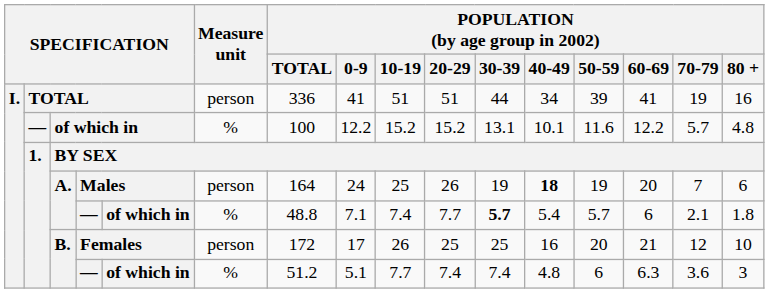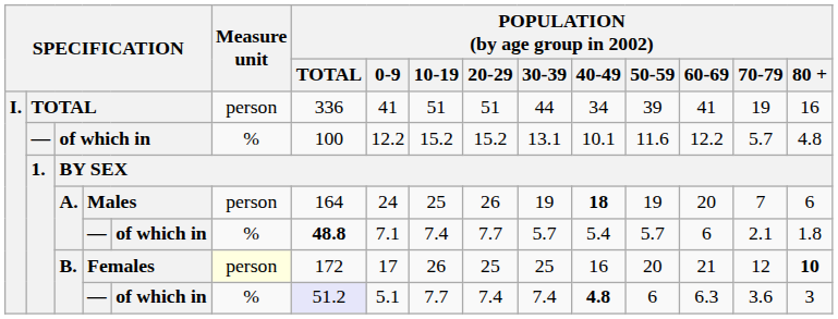A. / — | POPULATION (by age group in 2002) / TOTAL: normal -> bold
A. / — | POPULATION (by age group in 2002) / 30-39: bold -> normal
Females | Measure unit: no background -> lightyellow background
Females | POPULATION (by age group in 2002) / 80 +: normal -> bold
B. / — | POPULATION (by age group in 2002) / TOTAL: no background -> lavender background
B. / — | POPULATION (by age group in 2002) / 40-49: normal -> bold
